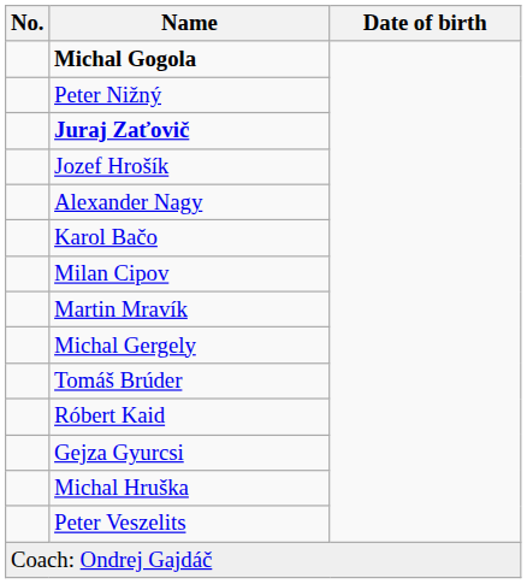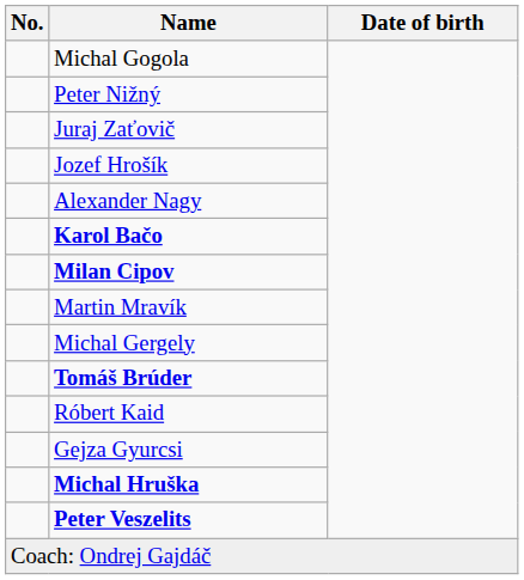Michal Gogola | Name: bold -> normal
Juraj Zaťovič | Name: bold -> normal
Karol Bačo | Name: normal -> bold
Milan Cipov | Name: normal -> bold
Tomáš Brúder | Name: normal -> bold
Michal Hruška | Name: normal -> bold
Peter Veszelits | Name: normal -> bold
